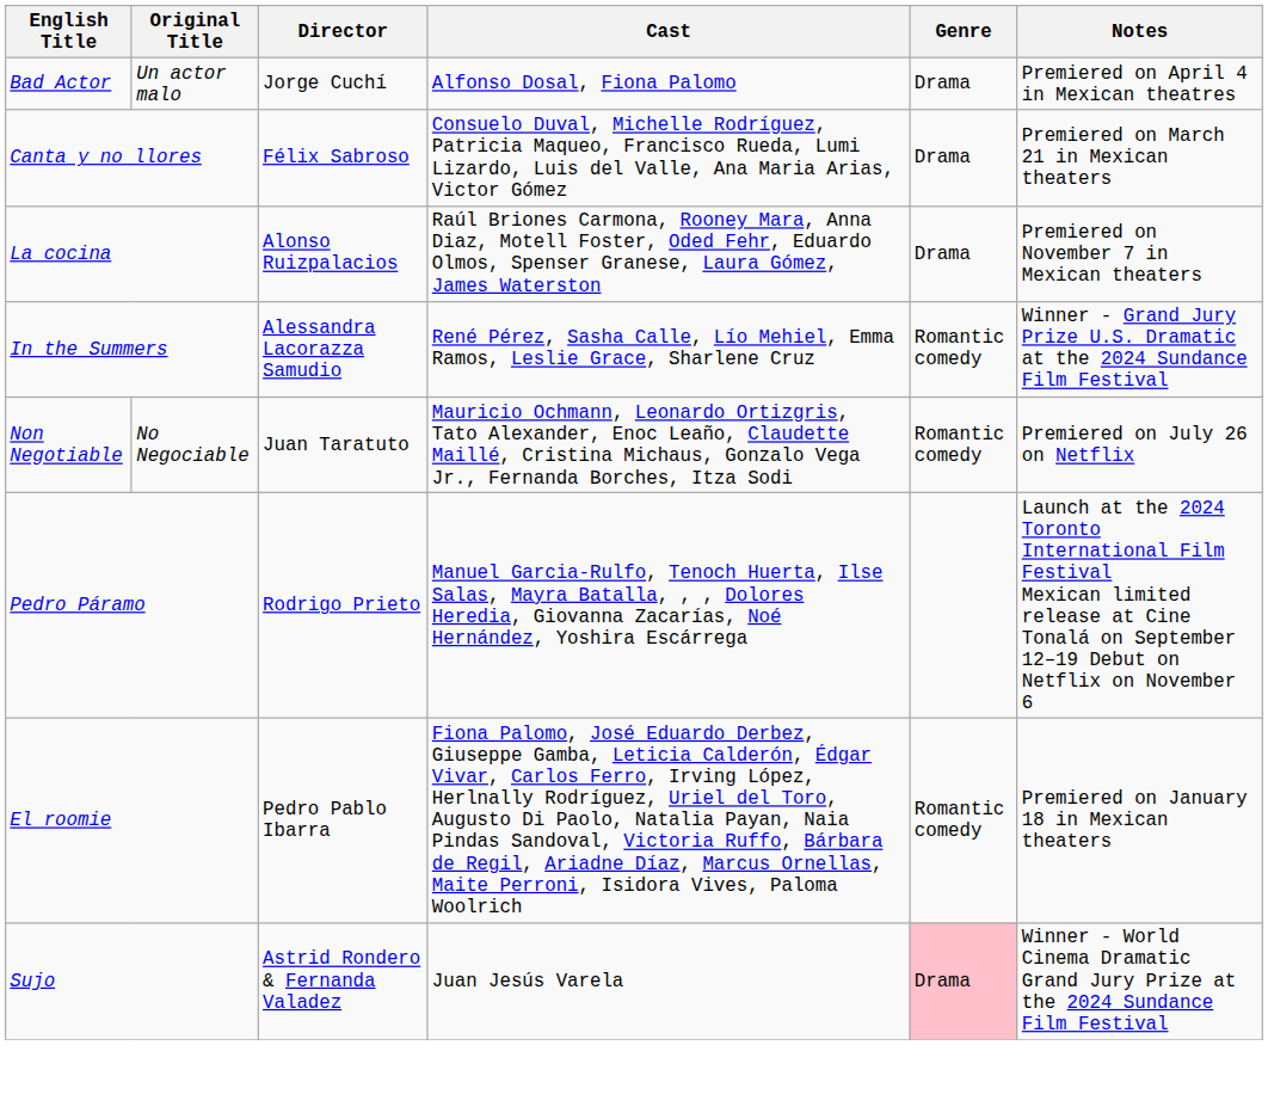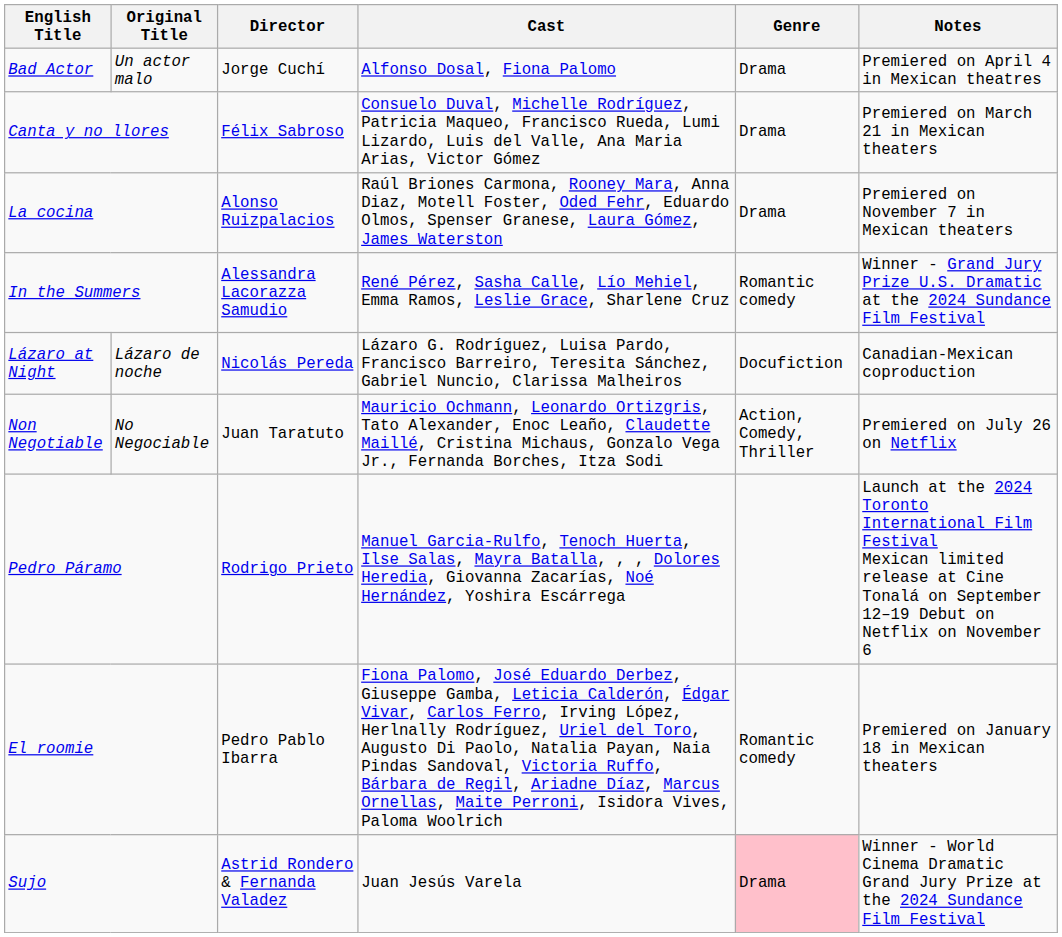+ row: Lázaro at Night | Lázaro de noche | Nicolás Pereda | Lázaro G. Rodríguez, Luisa Pardo, Francisco Barreiro, Teresita Sánchez, Gabriel Nuncio, Clarissa Malheiros | Docufiction | Canadian-Mexican coproduction
Non Negotiable | Genre: Romantic comedy -> Action, Comedy, Thriller
